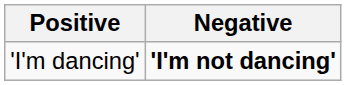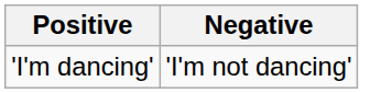'I'm dancing' | Negative: bold -> normal
